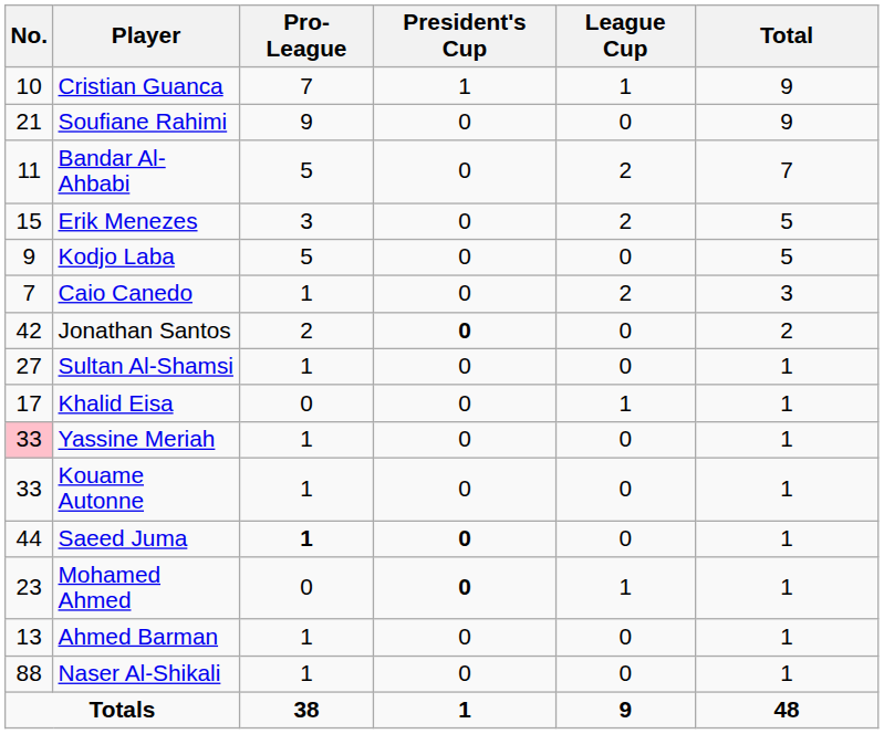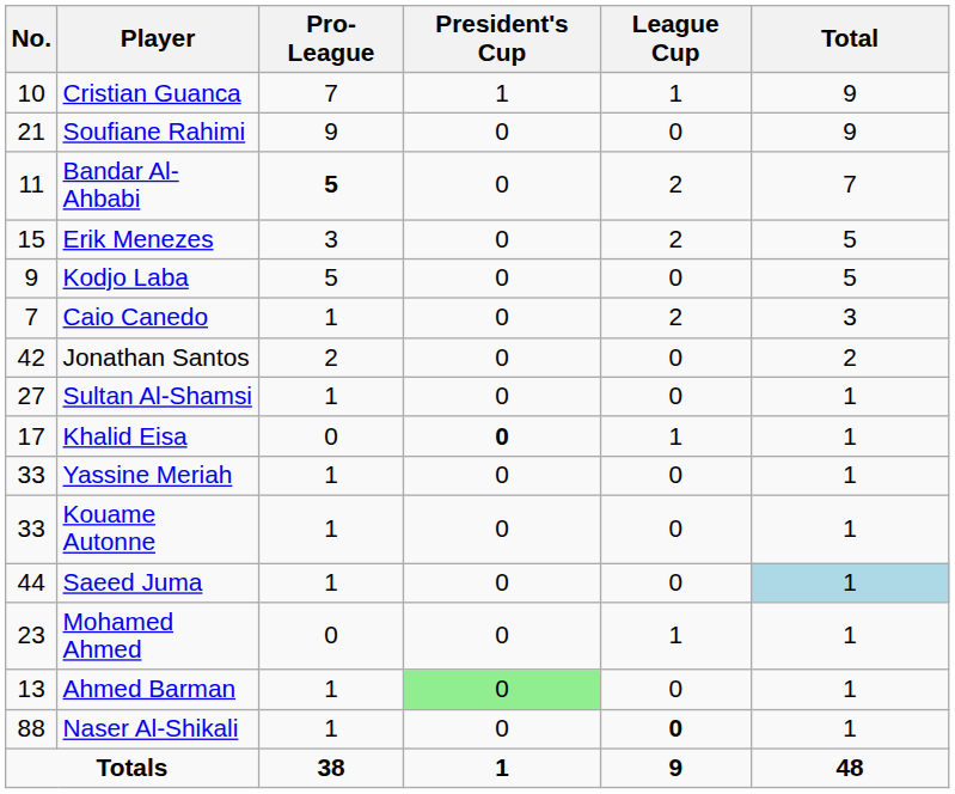Bandar Al-Ahbabi | Pro-League: normal -> bold
Jonathan Santos | President's Cup: bold -> normal
Khalid Eisa | President's Cup: normal -> bold
Yassine Meriah | No.: pink background -> no background
Saeed Juma | Pro-League: bold -> normal
Saeed Juma | President's Cup: bold -> normal
Saeed Juma | Total: no background -> lightblue background
Mohamed Ahmed | President's Cup: bold -> normal
Ahmed Barman | President's Cup: no background -> lightgreen background
Naser Al-Shikali | League Cup: normal -> bold
